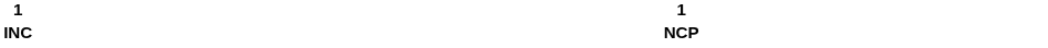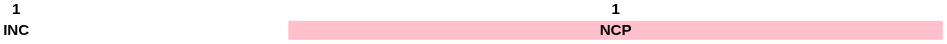INC | column 2: no background -> pink background
